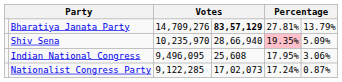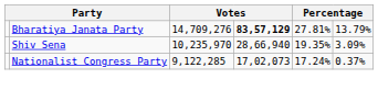Shiv Sena | column 5: pink background -> no background
Shiv Sena | column 6: 5.09% -> 3.09%
- row: Indian National Congress | 9,496,095 | 25,608 | 17.95% | 3.06%
Nationalist Congress Party | column 6: 0.87% -> 0.37%
